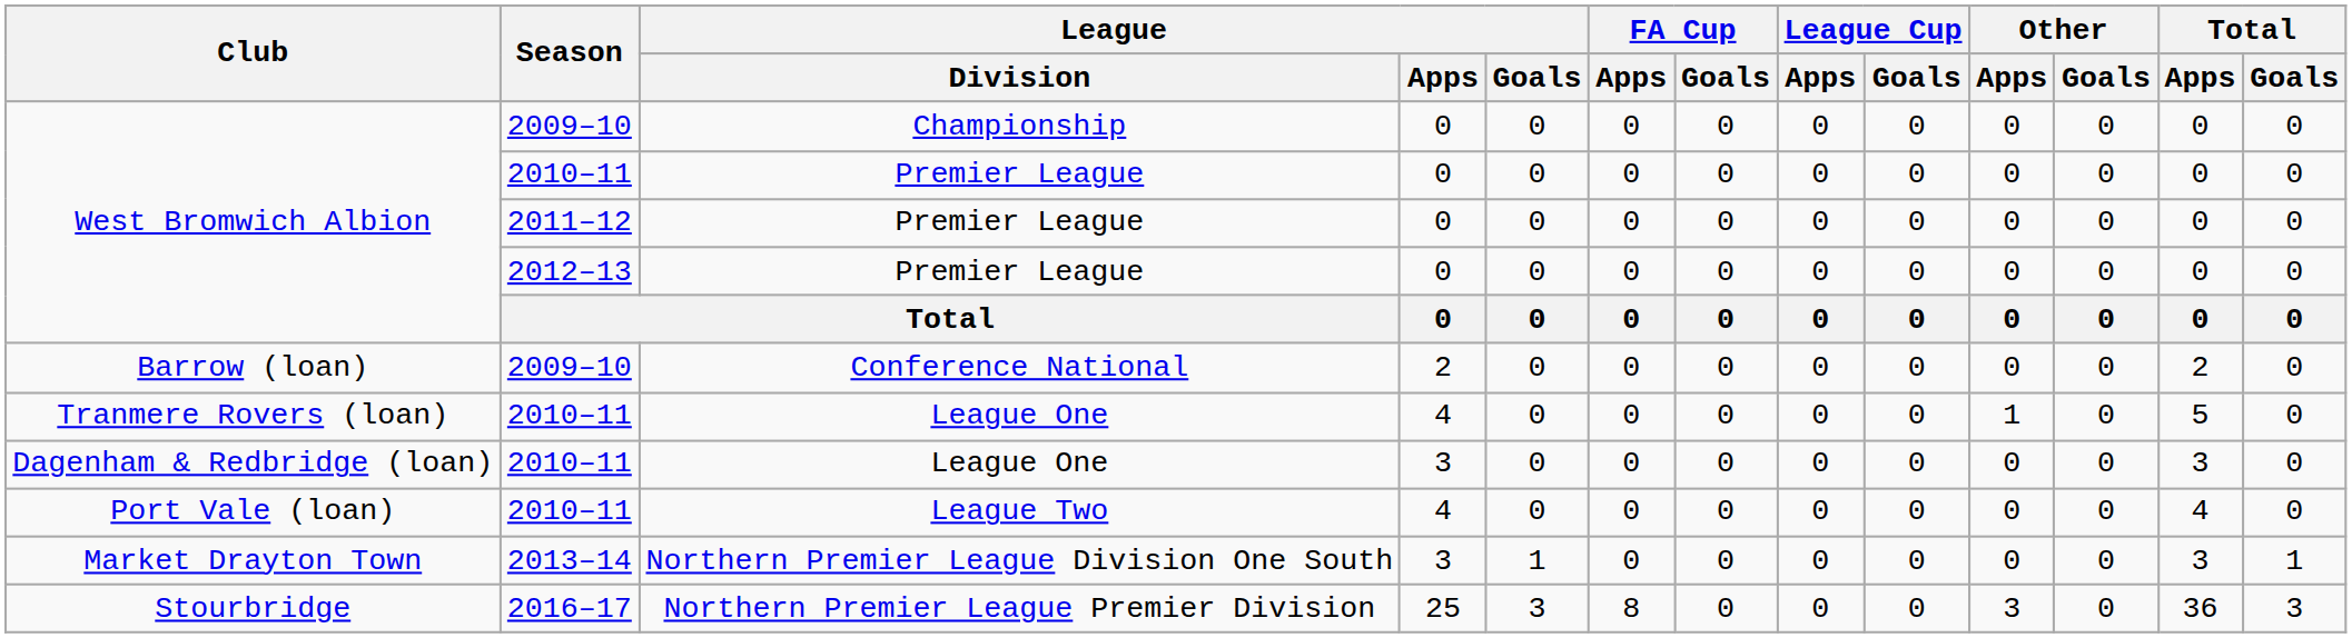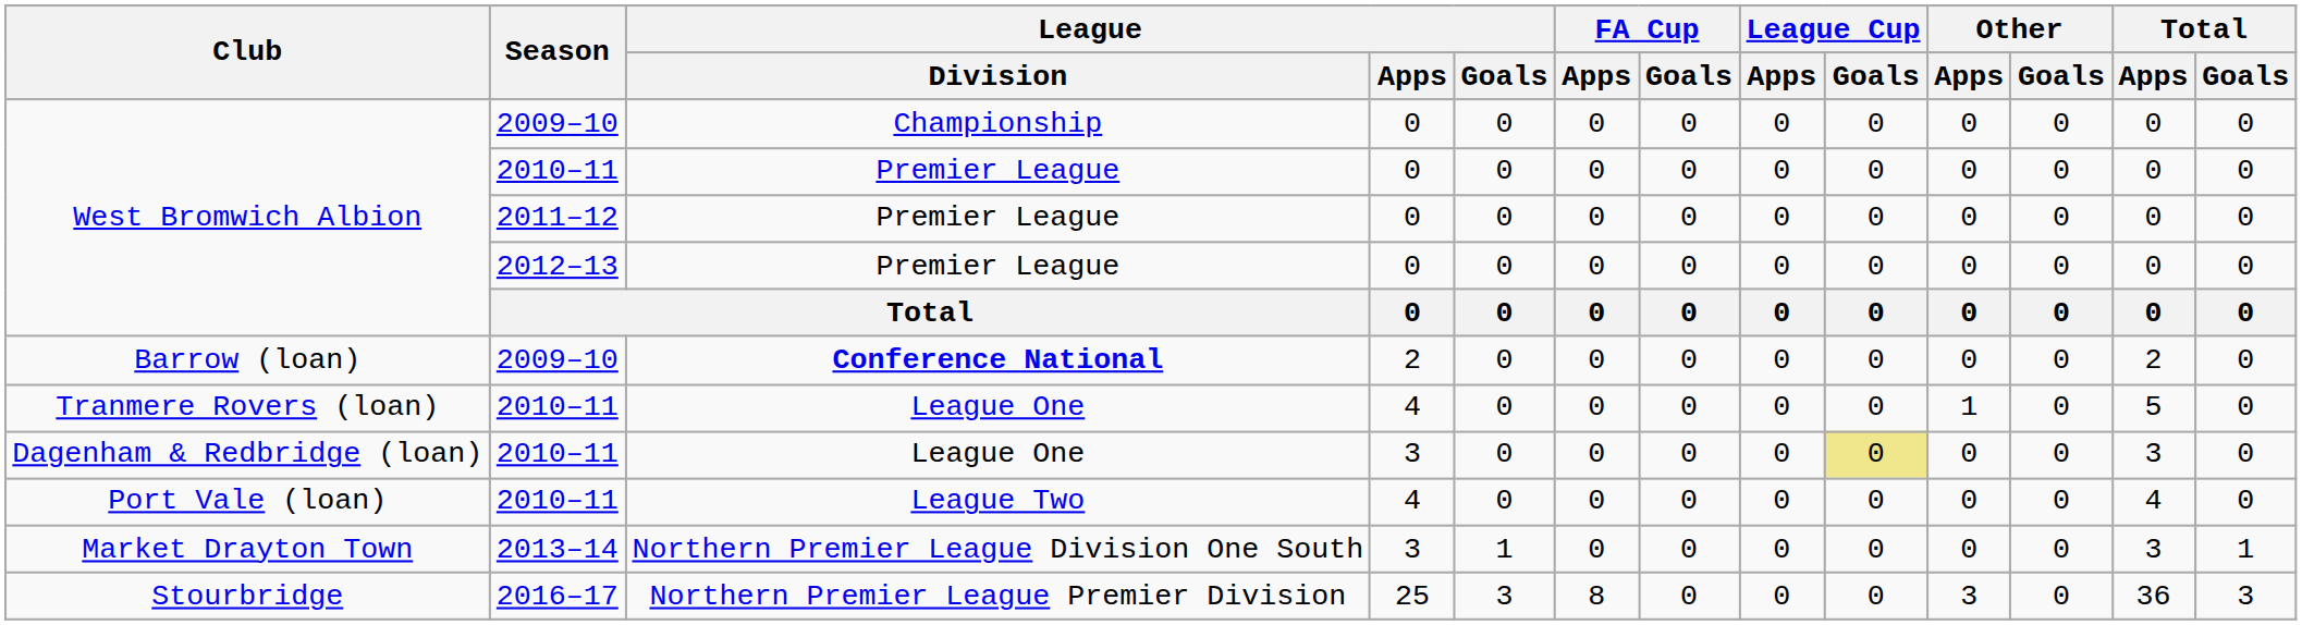Barrow (loan) | League / Division: normal -> bold
Dagenham & Redbridge (loan) | League Cup / Goals: no background -> khaki background
